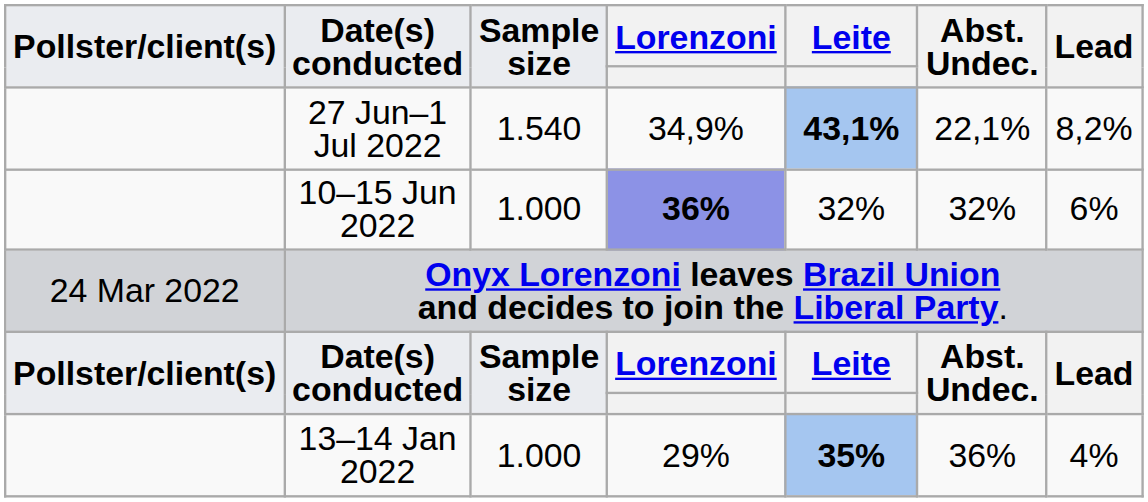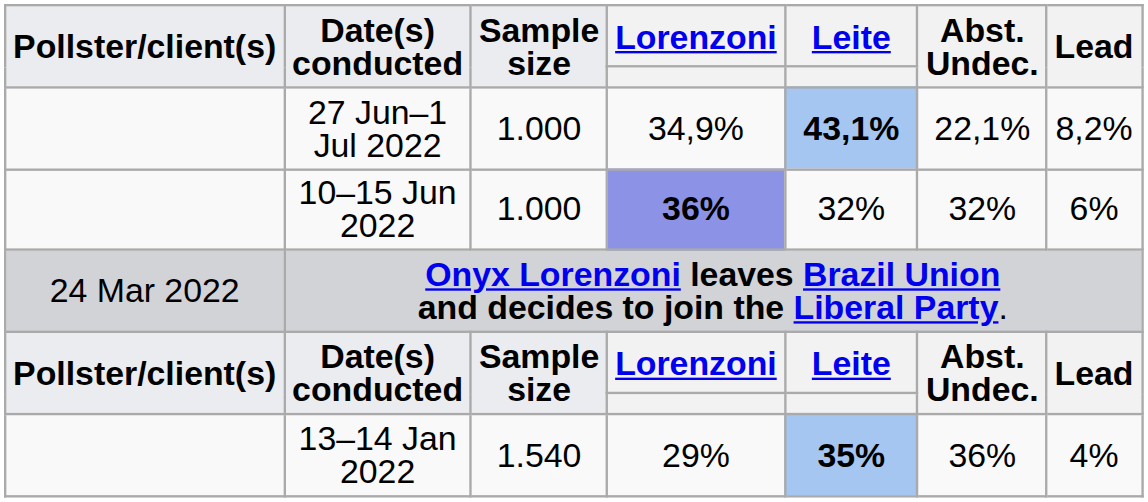27 Jun–1 Jul 2022 | Sample size: 1.540 -> 1.000
13–14 Jan 2022 | Sample size: 1.000 -> 1.540
